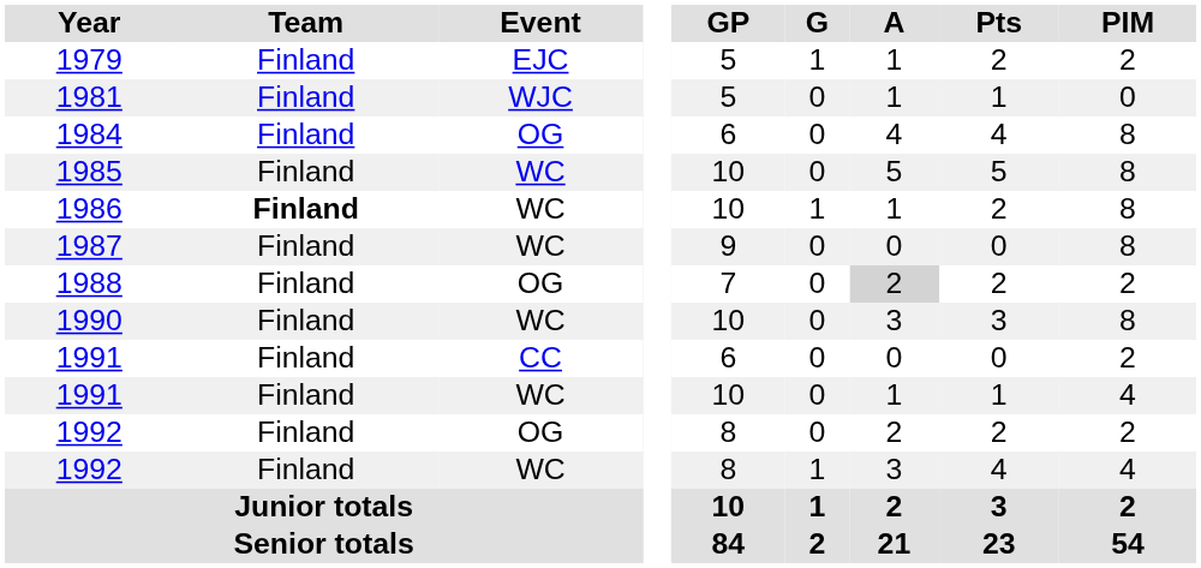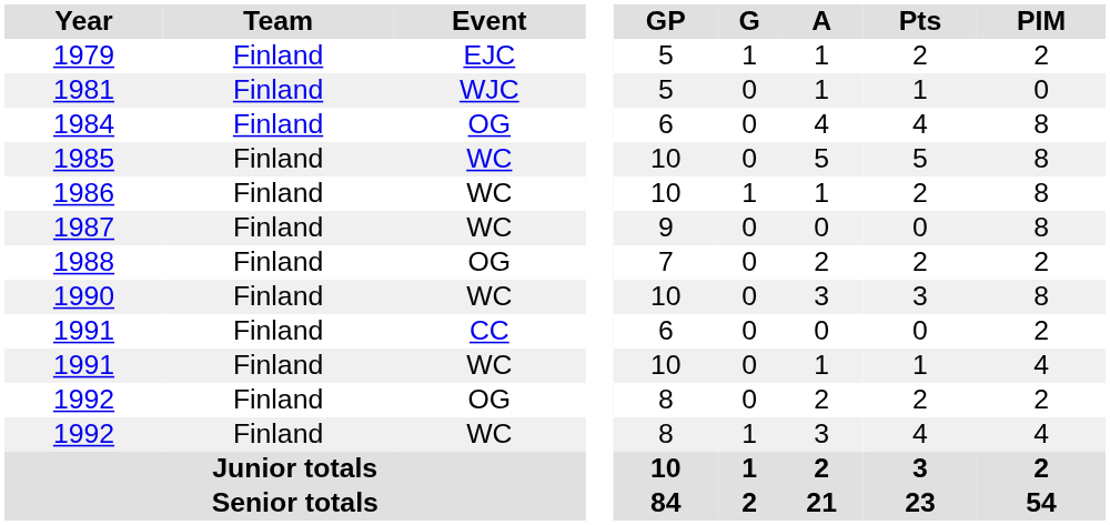1986 | Team: bold -> normal
1988 | A: lightgrey background -> no background
